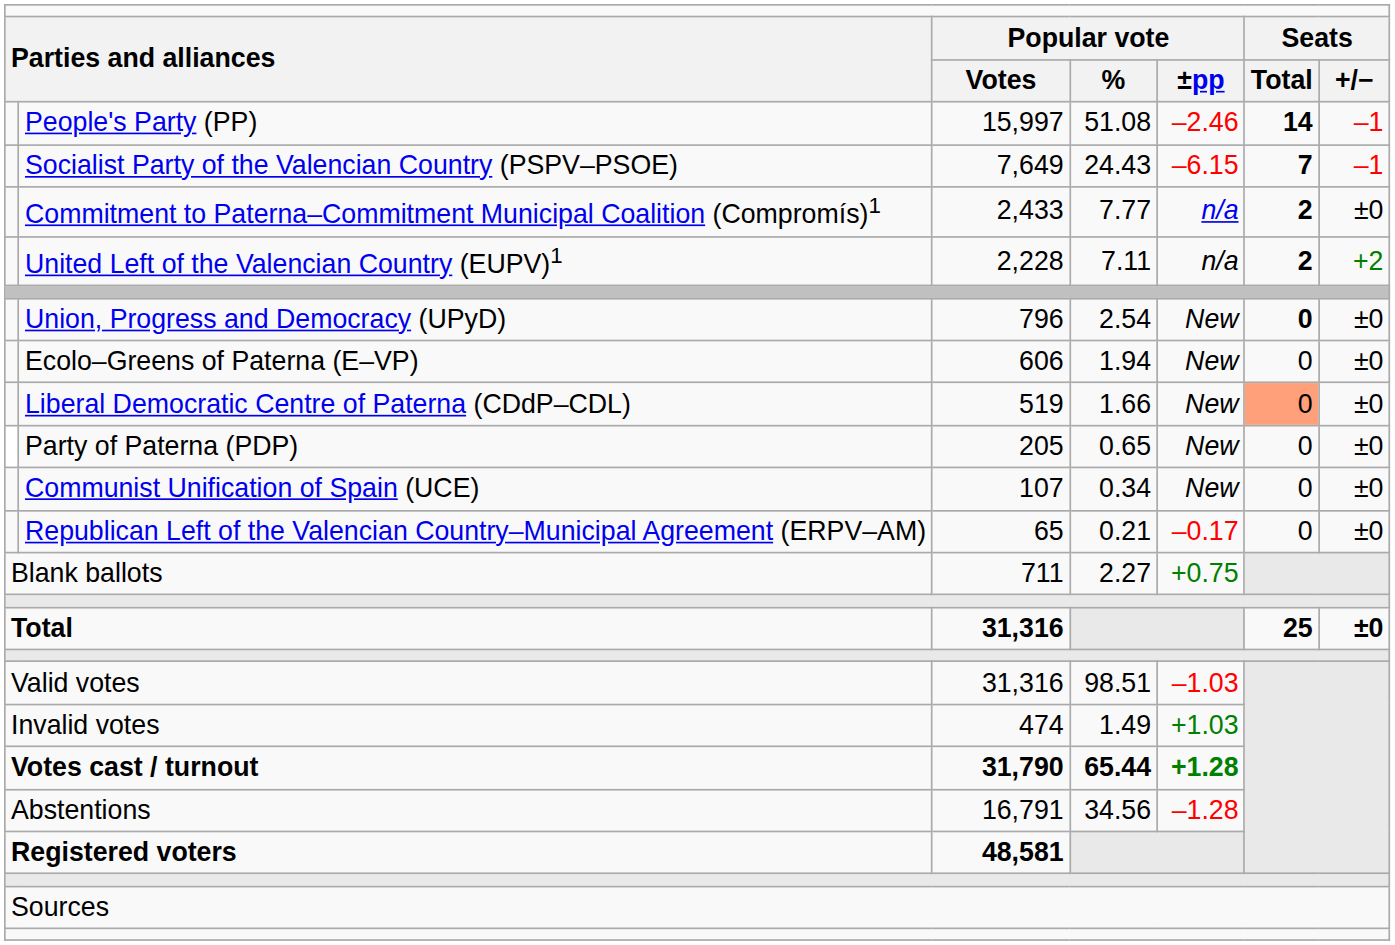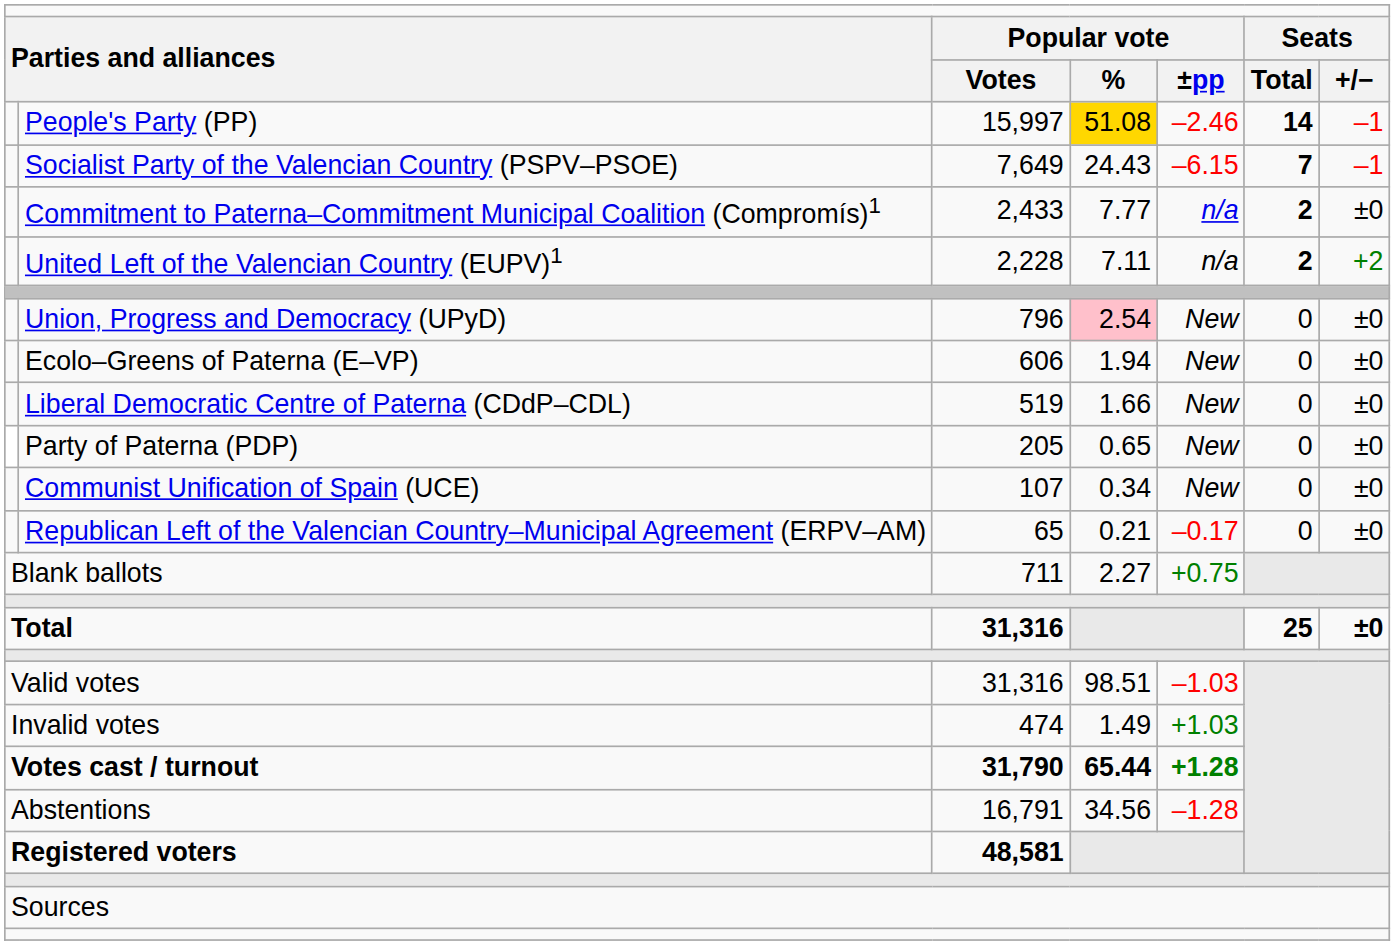People's Party (PP) | column 4: no background -> gold background
Union, Progress and Democracy (UPyD) | column 4: no background -> pink background
Union, Progress and Democracy (UPyD) | column 6: bold -> normal
Liberal Democratic Centre of Paterna (CDdP–CDL) | column 6: lightsalmon background -> no background
